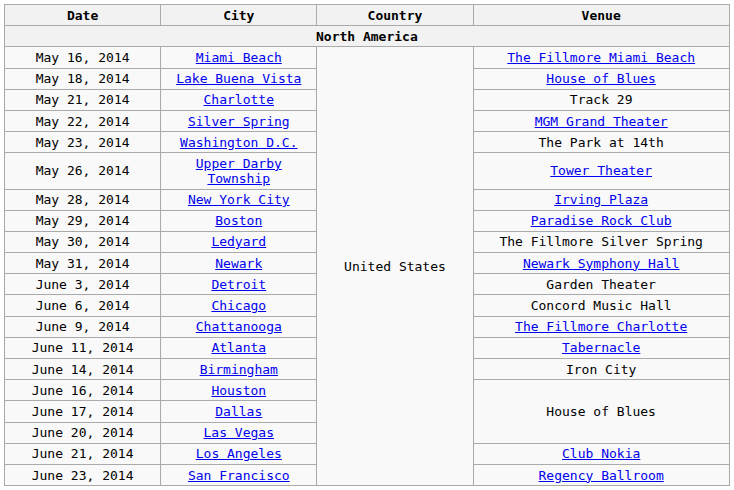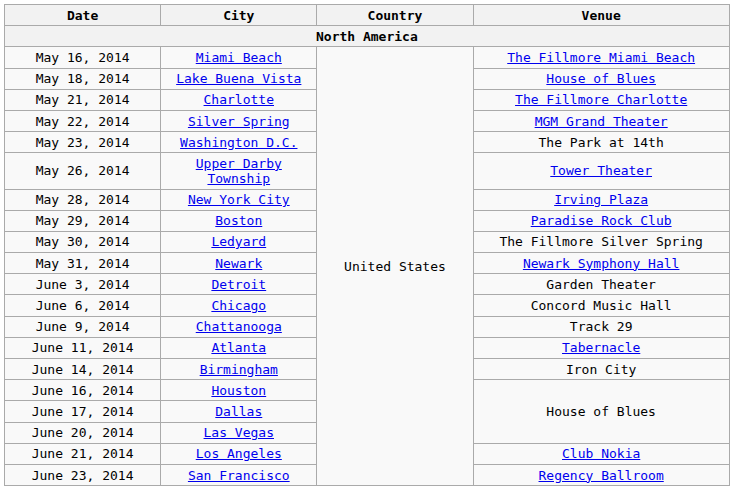May 21, 2014 | Venue: Track 29 -> The Fillmore Charlotte
June 9, 2014 | Venue: The Fillmore Charlotte -> Track 29
